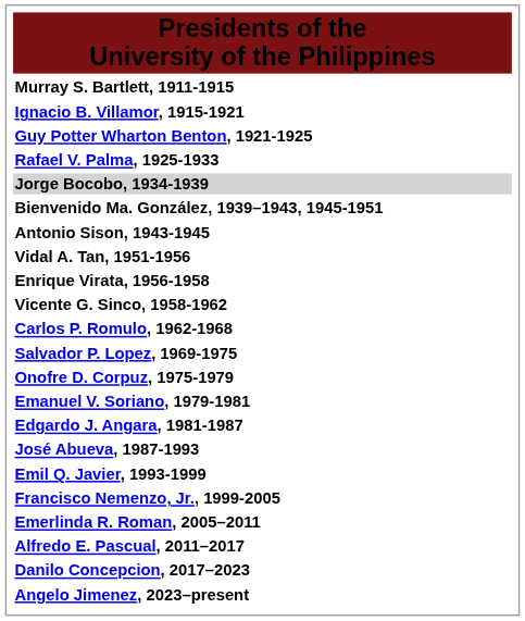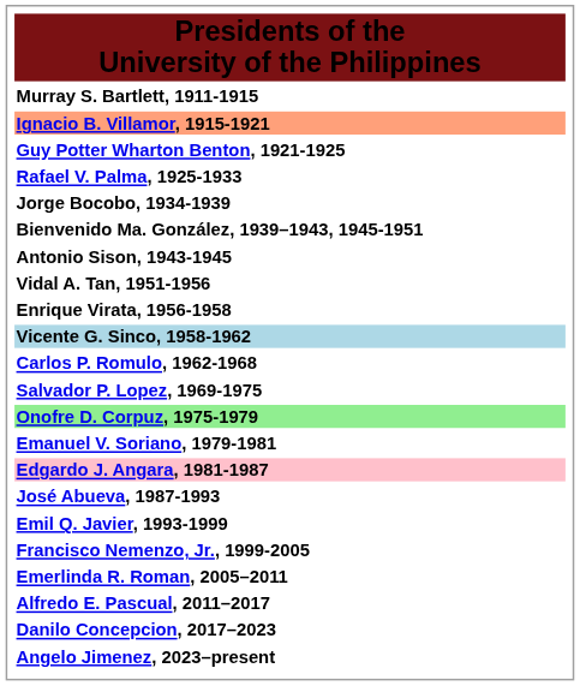row 3 | column 1: no background -> lightsalmon background
row 6 | column 1: lightgrey background -> no background
row 11 | column 1: no background -> lightblue background
row 14 | column 1: no background -> lightgreen background
row 16 | column 1: no background -> pink background
